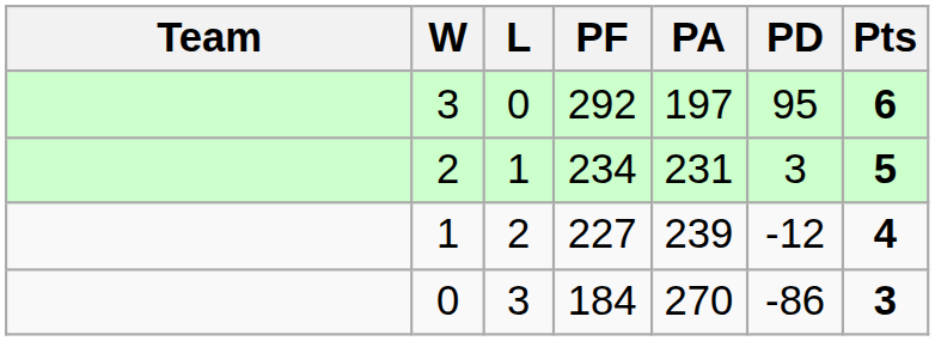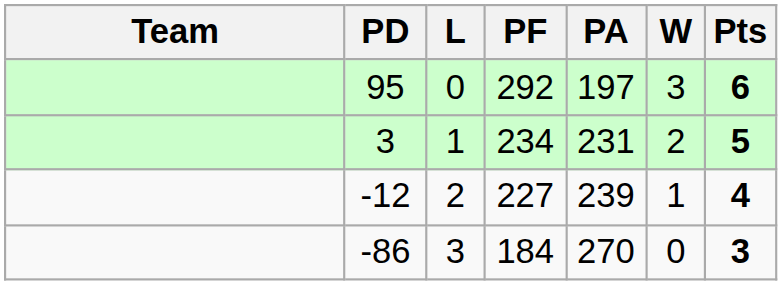columns swapped: W <-> PD
